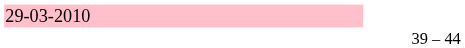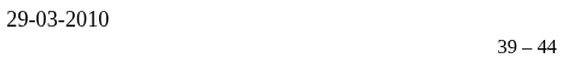29-03-2010 | column 1: pink background -> no background
